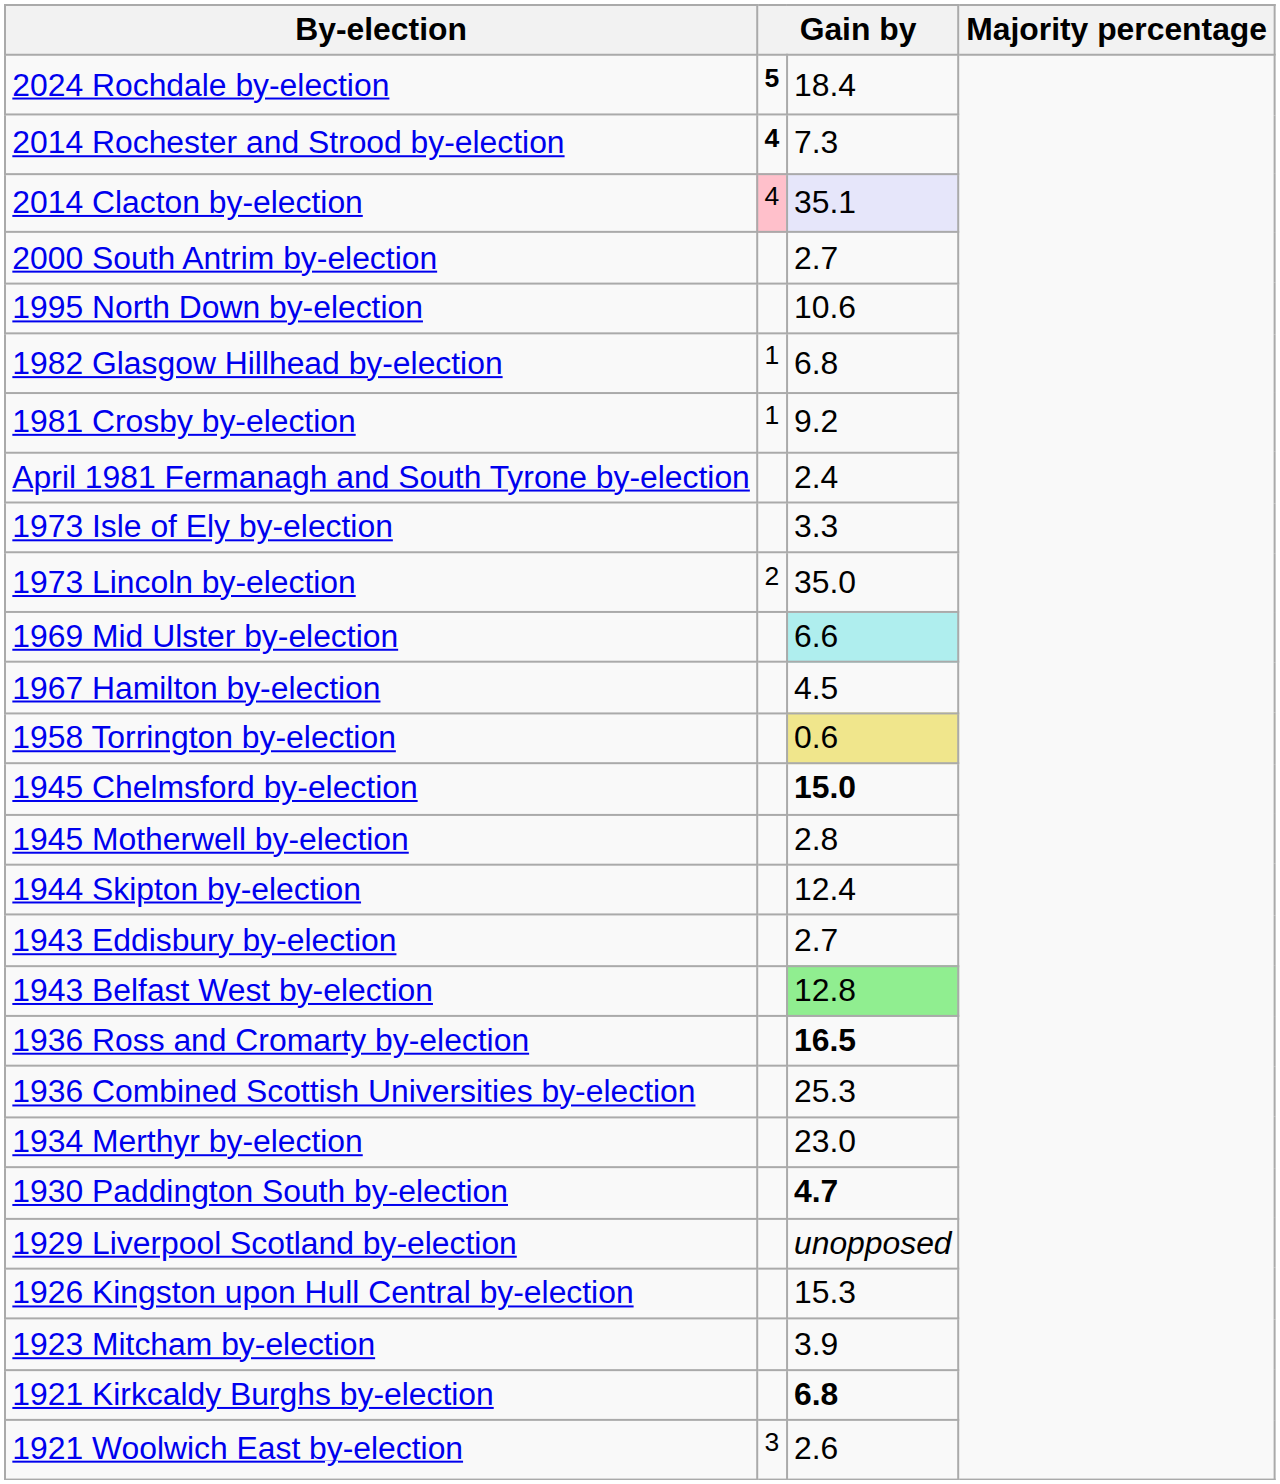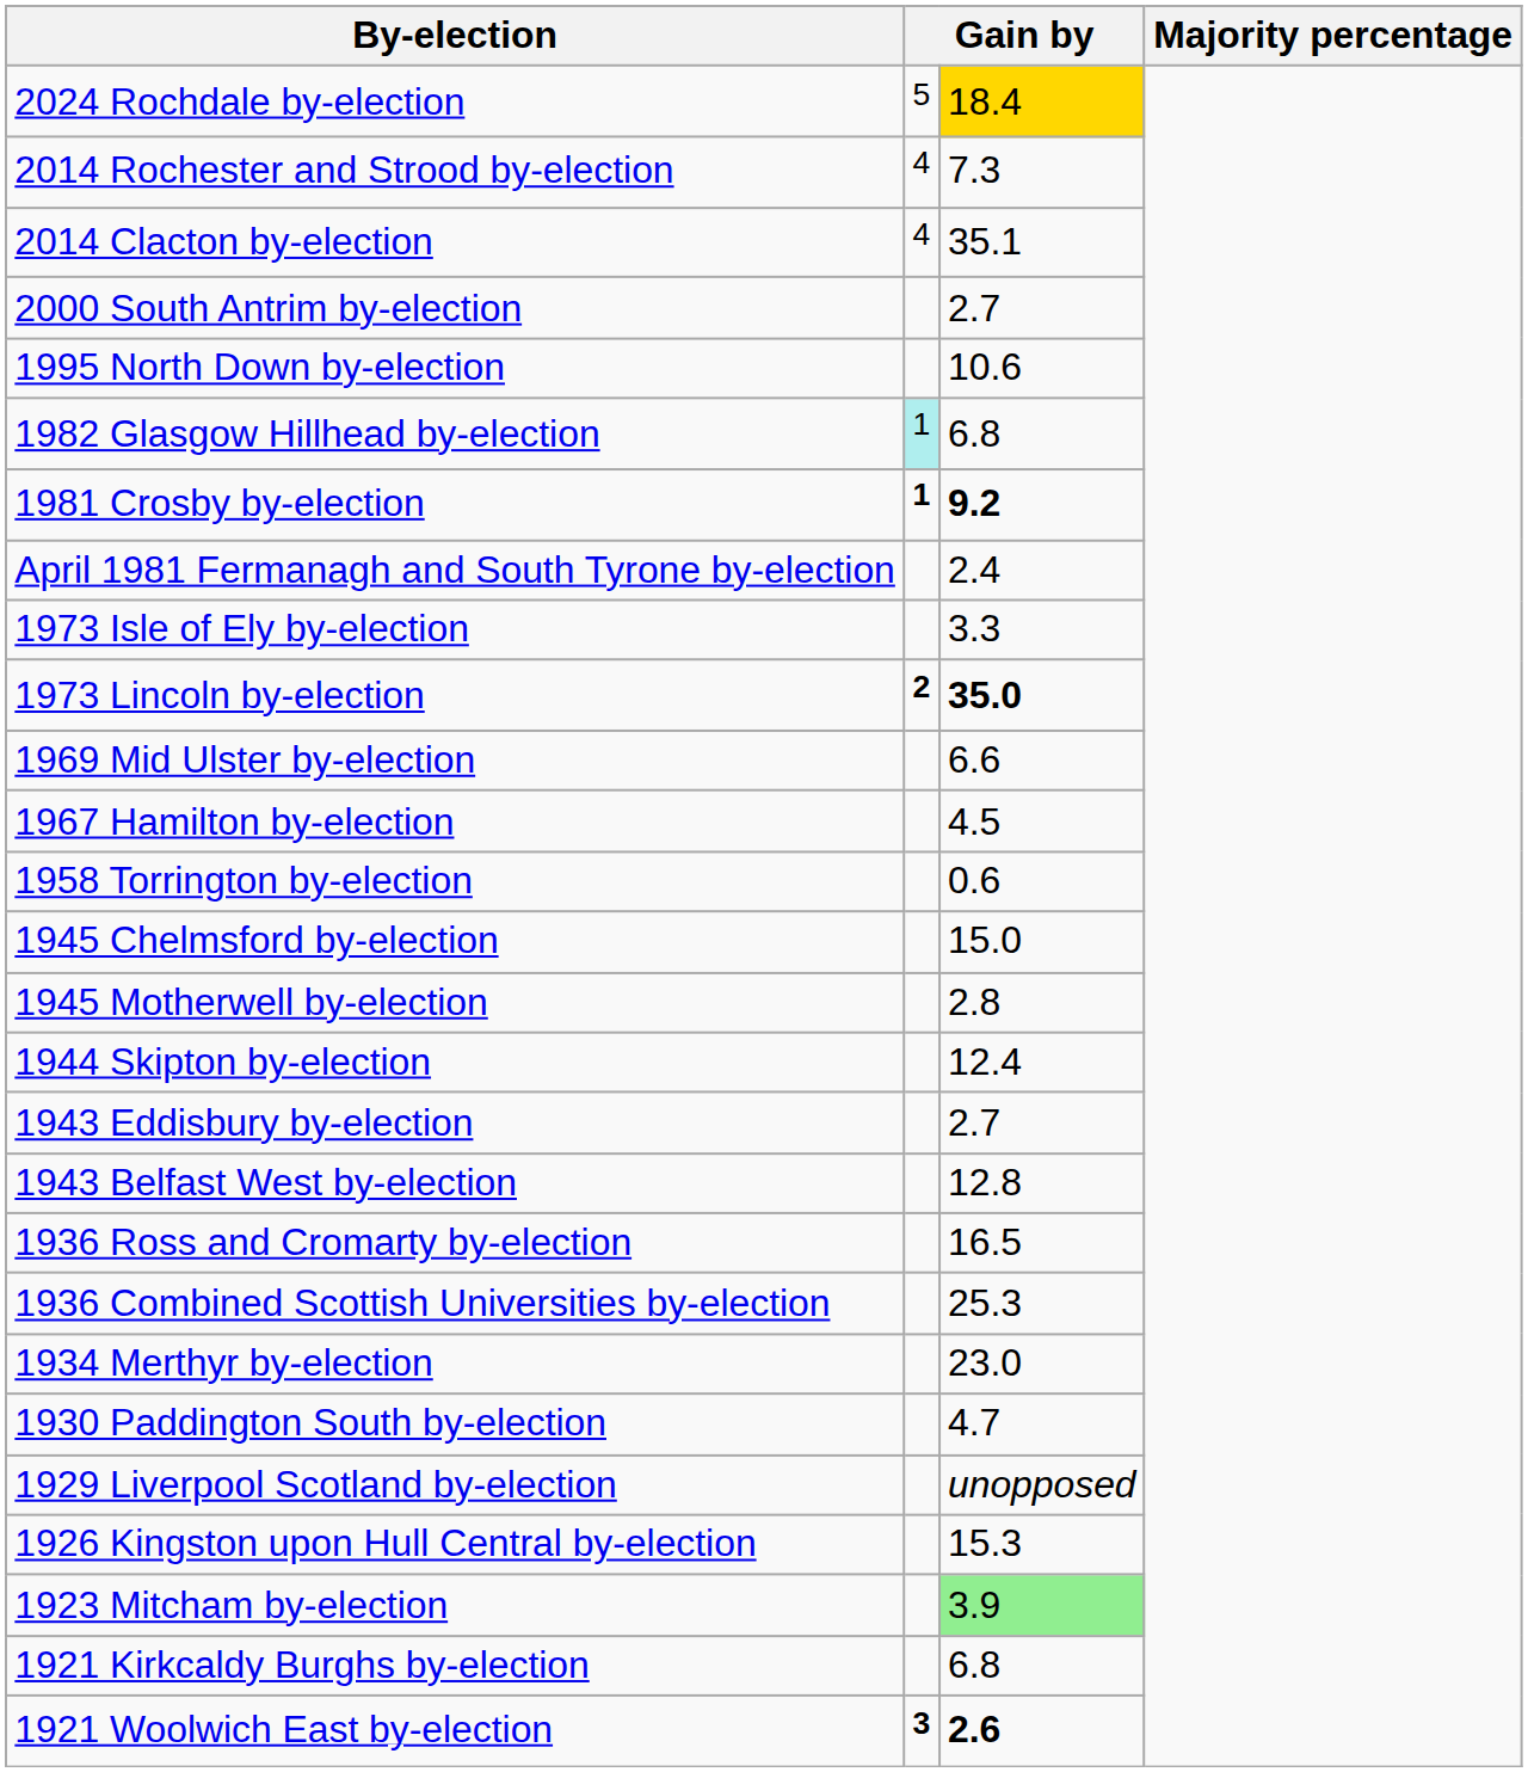2024 Rochdale by-election | column 2: bold -> normal
2024 Rochdale by-election | column 3: no background -> gold background
2014 Rochester and Strood by-election | column 2: bold -> normal
2014 Clacton by-election | column 2: pink background -> no background
2014 Clacton by-election | column 3: lavender background -> no background
1982 Glasgow Hillhead by-election | column 2: no background -> paleturquoise background
1981 Crosby by-election | column 2: normal -> bold
1981 Crosby by-election | column 3: normal -> bold
1973 Lincoln by-election | column 2: normal -> bold
1973 Lincoln by-election | column 3: normal -> bold
1969 Mid Ulster by-election | column 3: paleturquoise background -> no background
1958 Torrington by-election | column 3: khaki background -> no background
1945 Chelmsford by-election | column 3: bold -> normal
1943 Belfast West by-election | column 3: lightgreen background -> no background
1936 Ross and Cromarty by-election | column 3: bold -> normal
1930 Paddington South by-election | column 3: bold -> normal
1923 Mitcham by-election | column 3: no background -> lightgreen background
1921 Kirkcaldy Burghs by-election | column 3: bold -> normal
1921 Woolwich East by-election | column 2: normal -> bold
1921 Woolwich East by-election | column 3: normal -> bold
